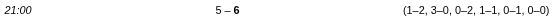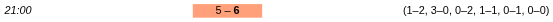21:00 | column 2: no background -> lightsalmon background
